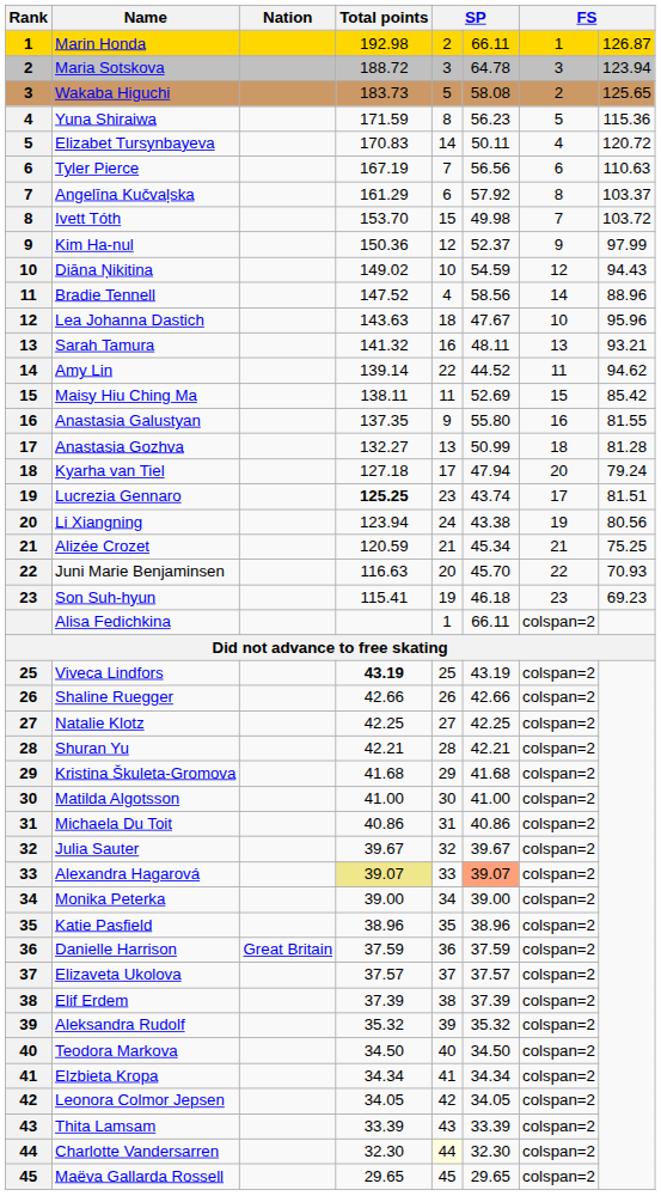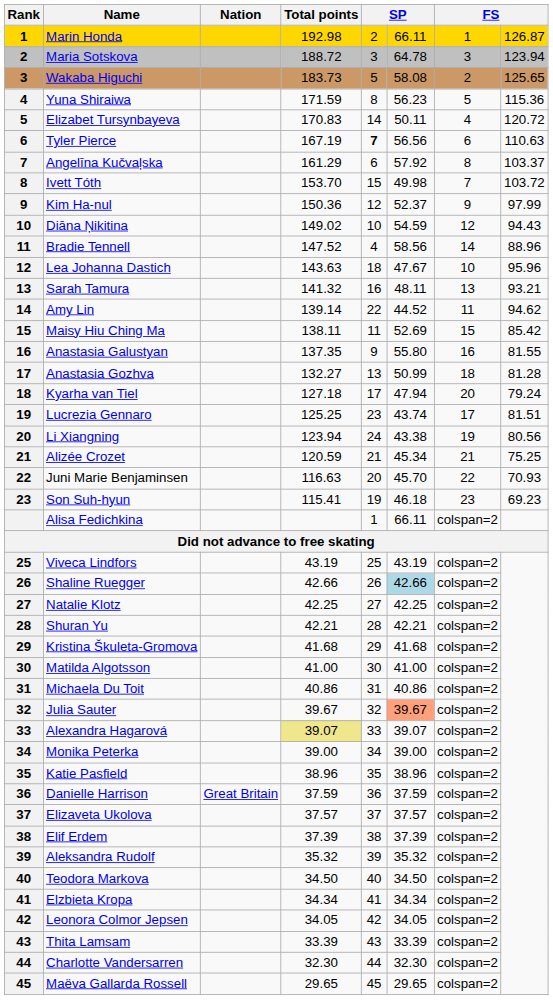Tyler Pierce | column 5: normal -> bold
Lucrezia Gennaro | Total points: bold -> normal
Viveca Lindfors | Total points: bold -> normal
Shaline Ruegger | column 6: no background -> lightblue background
Julia Sauter | column 6: no background -> lightsalmon background
Alexandra Hagarová | column 6: lightsalmon background -> no background
Charlotte Vandersarren | column 5: lightyellow background -> no background
